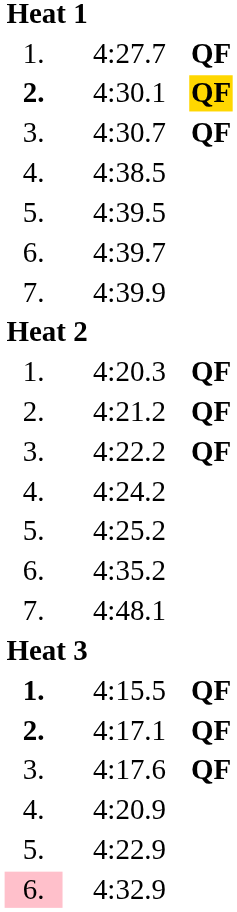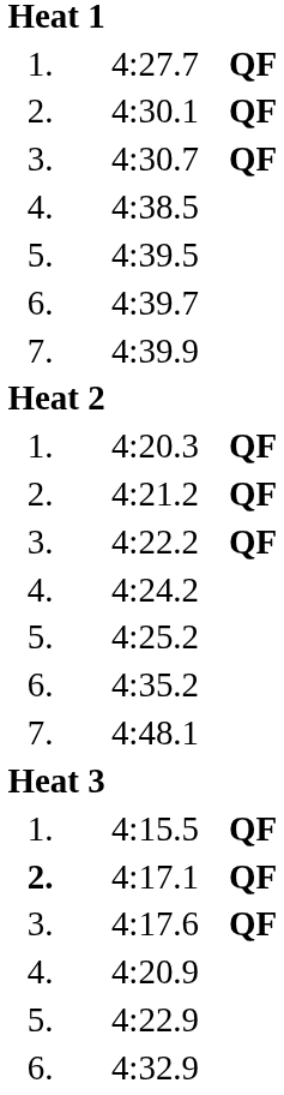4:30.1 | column 1: bold -> normal
4:30.1 | column 3: gold background -> no background
4:15.5 | column 1: bold -> normal
4:32.9 | column 1: pink background -> no background
